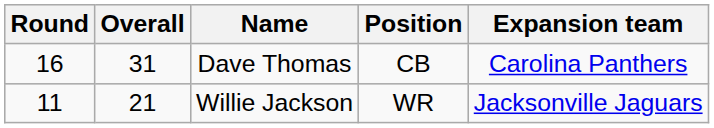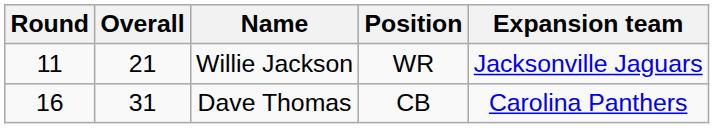rows swapped: Willie Jackson <-> Dave Thomas
